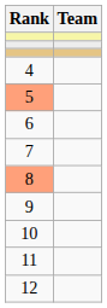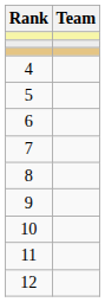row 6 | Rank: lightsalmon background -> no background
row 9 | Rank: lightsalmon background -> no background
